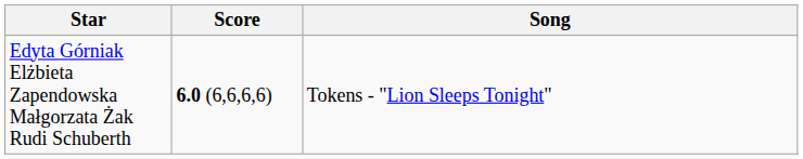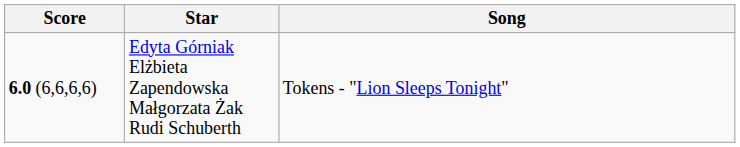columns swapped: Star <-> Score
